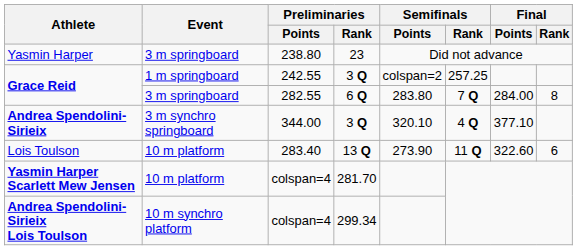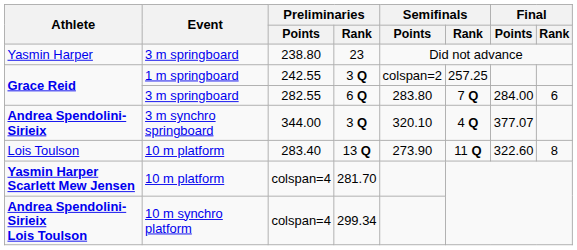Grace Reid / 282.55 | Final / Rank: 8 -> 6
Andrea Spendolini-Sirieix | Final / Points: 377.10 -> 377.07
Lois Toulson | Final / Rank: 6 -> 8
